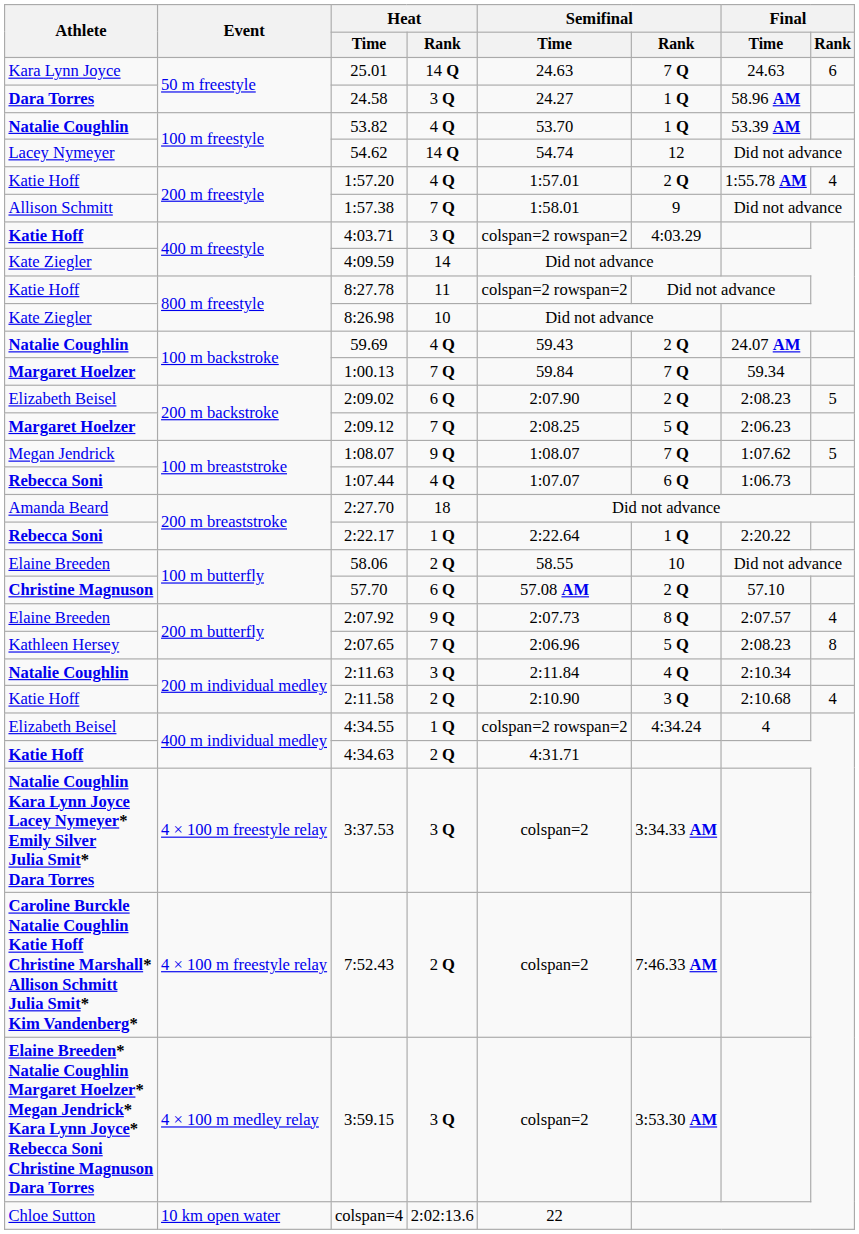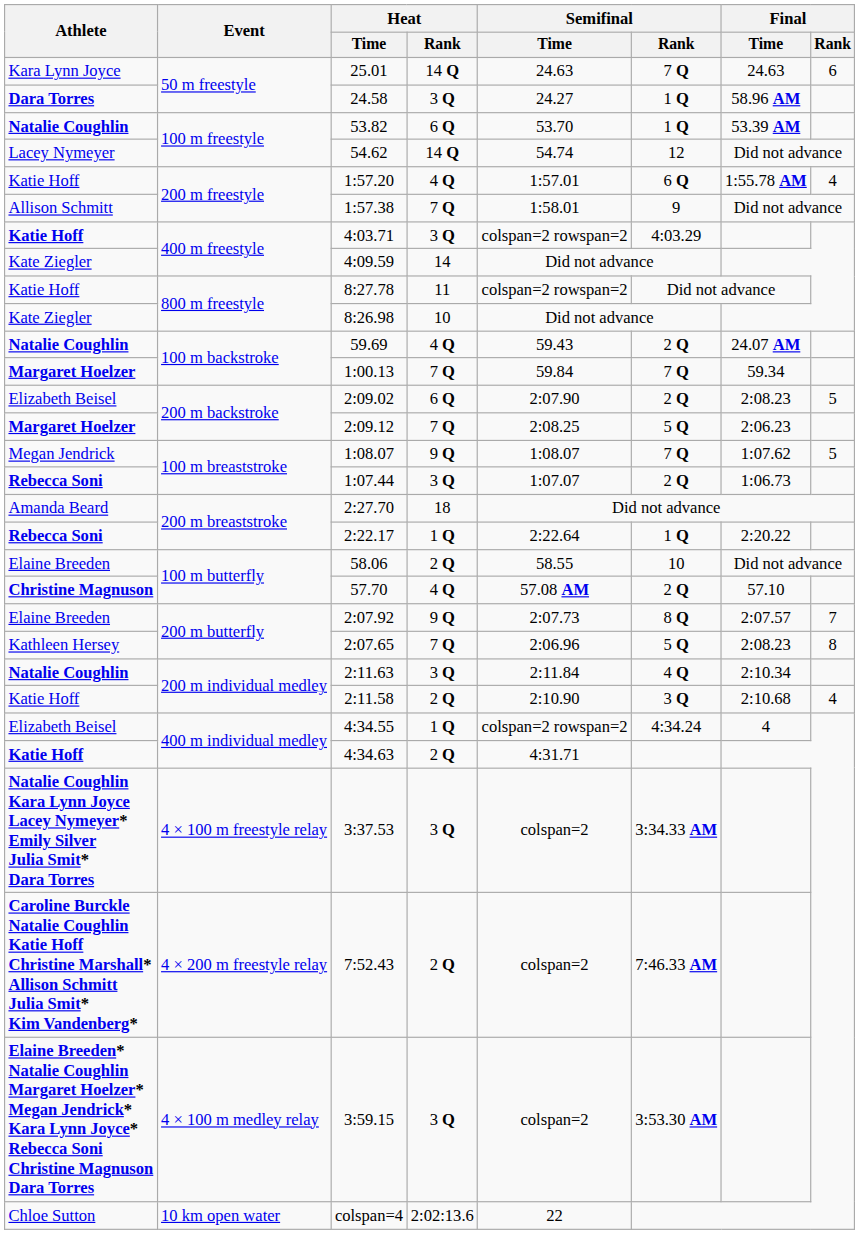53.82 | Heat / Rank: 4 Q -> 6 Q
1:57.20 | Semifinal / Rank: 2 Q -> 6 Q
1:07.44 | Heat / Rank: 4 Q -> 3 Q
1:07.44 | Semifinal / Rank: 6 Q -> 2 Q
57.70 | Heat / Rank: 6 Q -> 4 Q
2:07.92 | Final / Rank: 4 -> 7
7:52.43 | Event: 4 × 100 m freestyle relay -> 4 × 200 m freestyle relay
